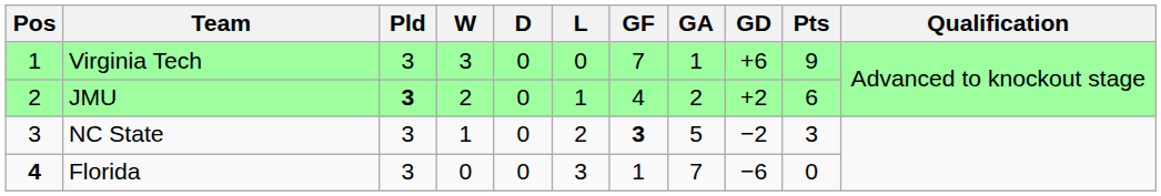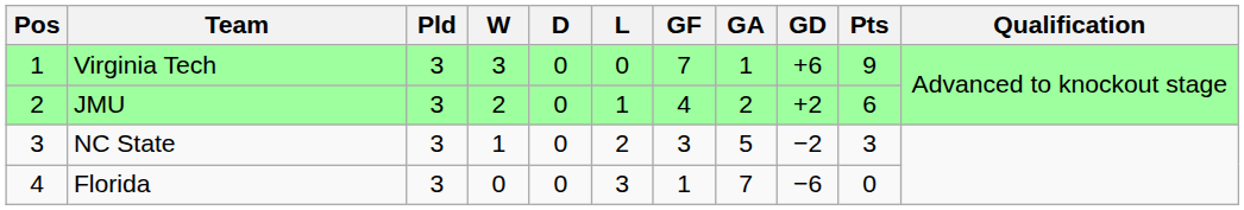JMU | Pld: bold -> normal
NC State | GF: bold -> normal
Florida | Pos: bold -> normal
